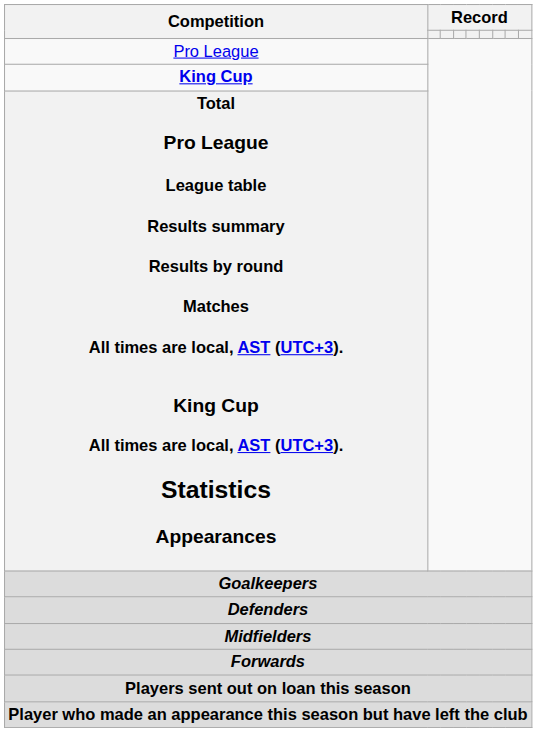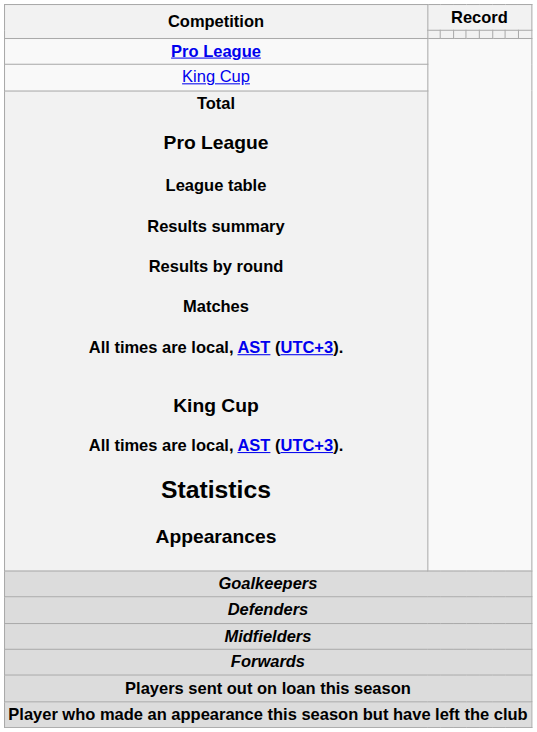Pro League | Competition: normal -> bold
King Cup | Competition: bold -> normal
